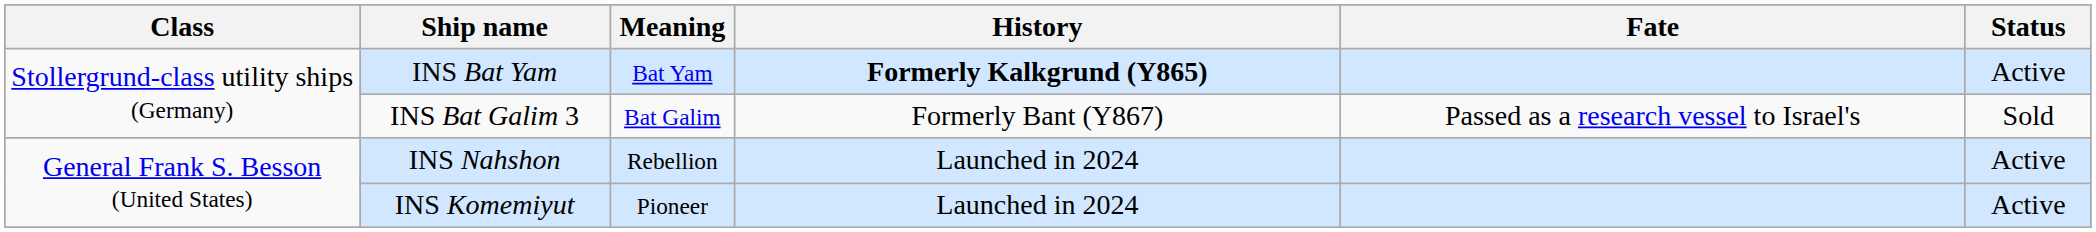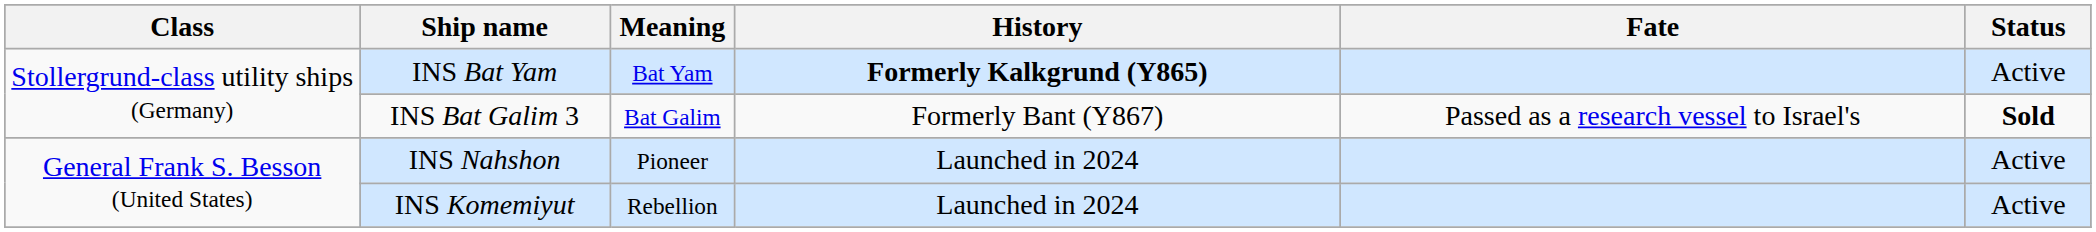INS Bat Galim 3 | Status: normal -> bold
INS Nahshon | Meaning: Rebellion -> Pioneer
INS Komemiyut | Meaning: Pioneer -> Rebellion
